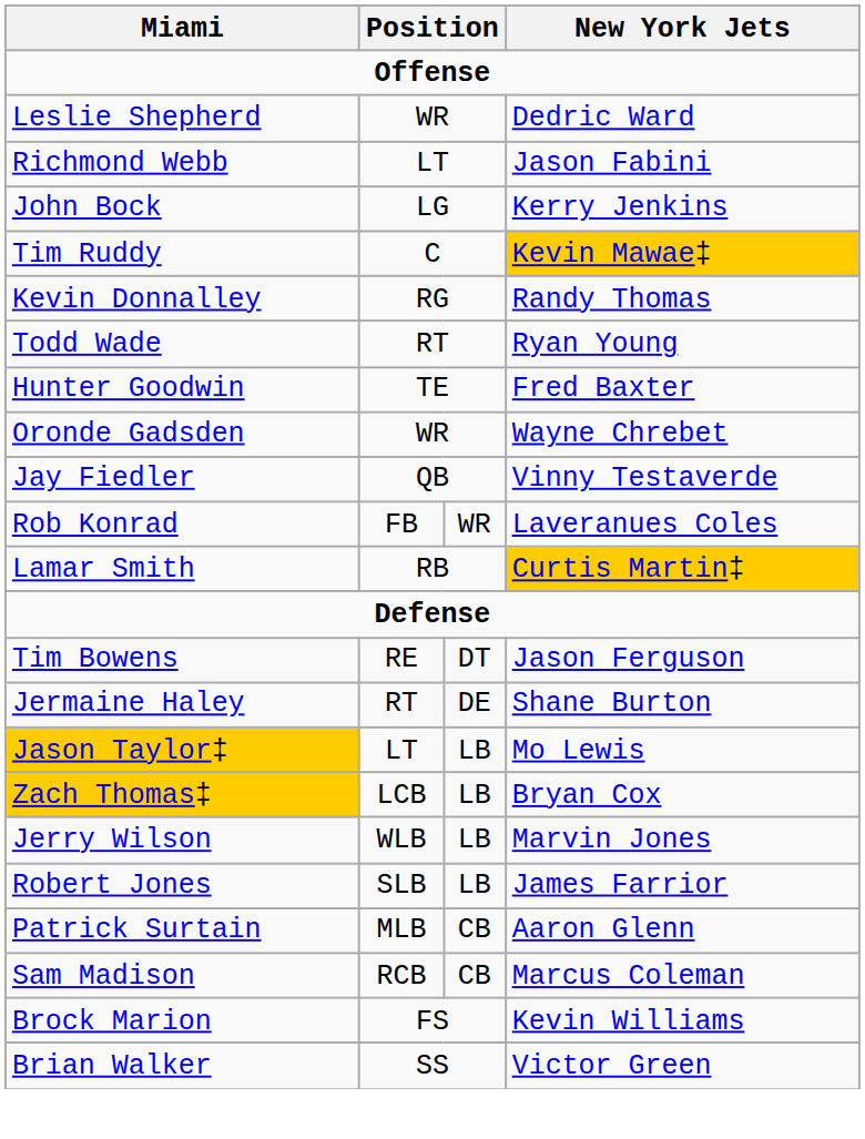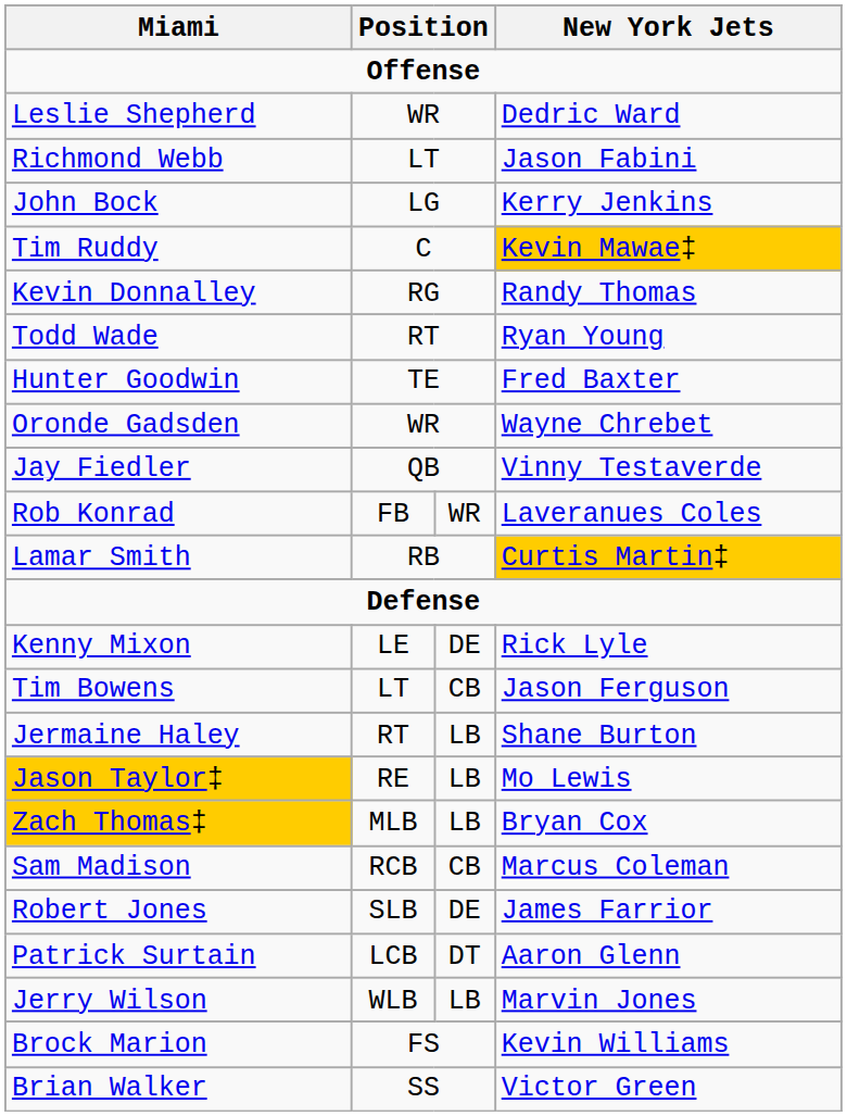+ row: Kenny Mixon | LE | DE | Rick Lyle
Tim Bowens | column 2: RE -> LT
Tim Bowens | column 3: DT -> CB
Jermaine Haley | column 3: DE -> LB
Jason Taylor‡ | column 2: LT -> RE
Zach Thomas‡ | column 2: LCB -> MLB
rows swapped: Jerry Wilson <-> Sam Madison
Robert Jones | column 3: LB -> DE
Patrick Surtain | column 2: MLB -> LCB
Patrick Surtain | column 3: CB -> DT
